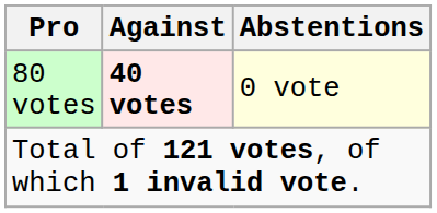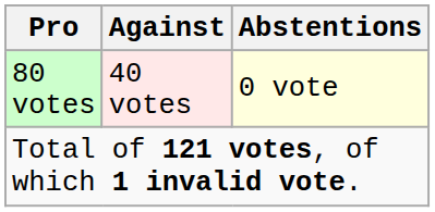80 votes | Against: bold -> normal
